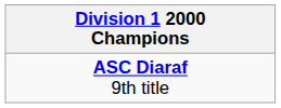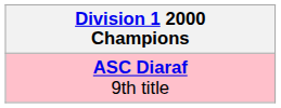row 2 | column 1: no background -> pink background
